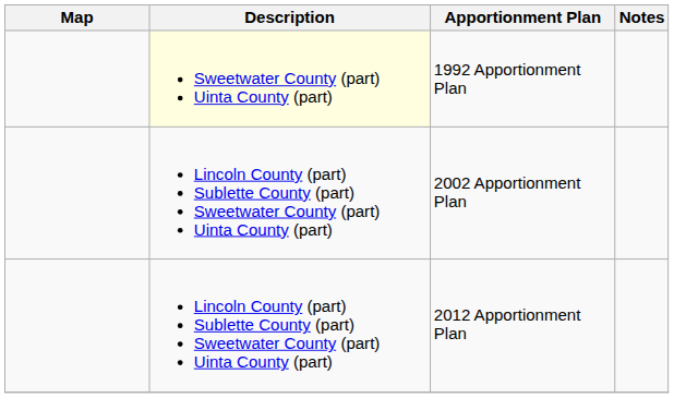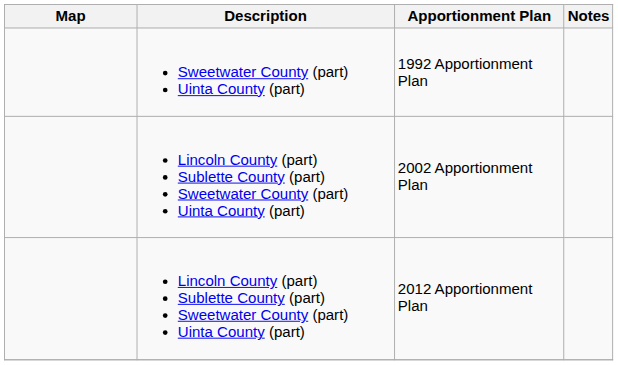1992 Apportionment Plan | Description: lightyellow background -> no background
